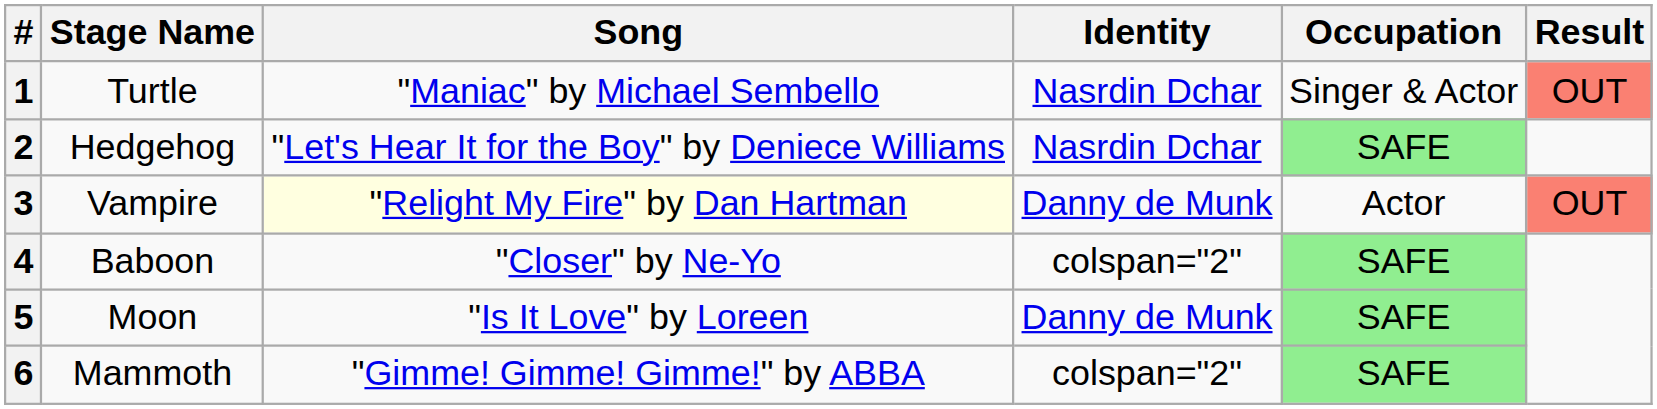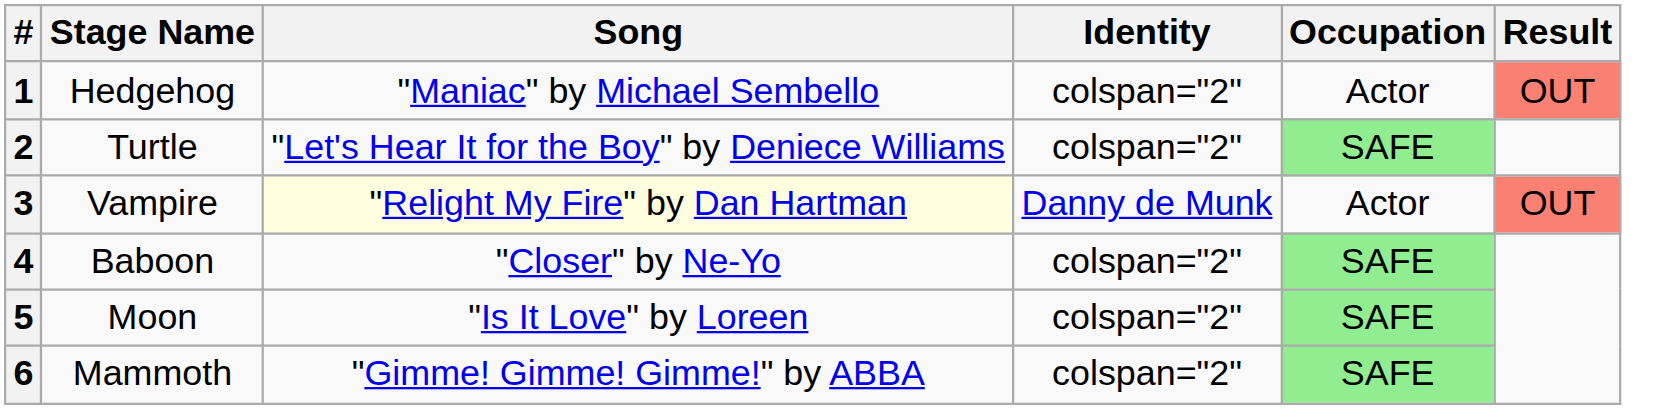1 | Stage Name: Turtle -> Hedgehog
1 | Identity: Nasrdin Dchar -> colspan="2"
1 | Occupation: Singer & Actor -> Actor
2 | Stage Name: Hedgehog -> Turtle
2 | Identity: Nasrdin Dchar -> colspan="2"
5 | Identity: Danny de Munk -> colspan="2"
